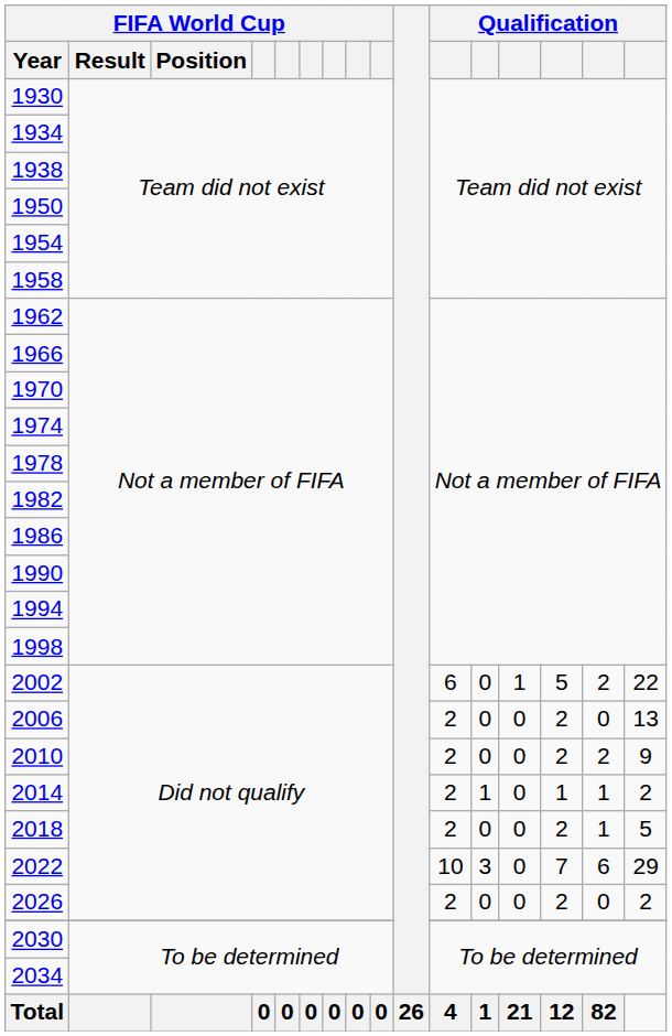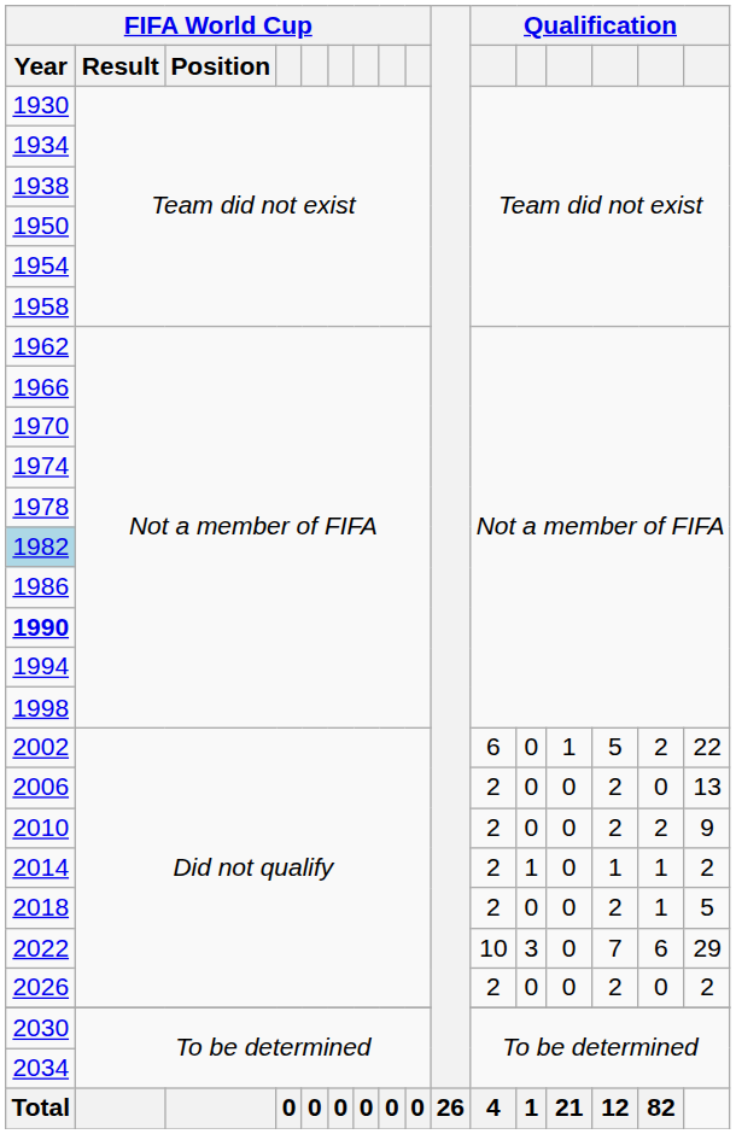1982 | FIFA World Cup / Year: no background -> lightblue background
1990 | FIFA World Cup / Year: normal -> bold
